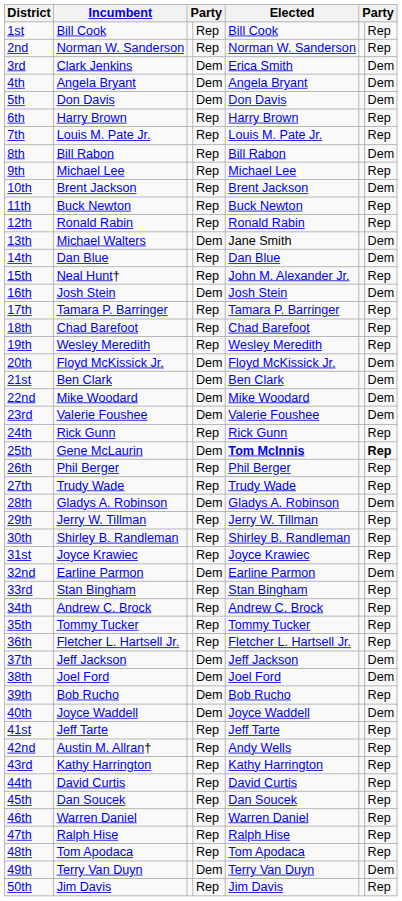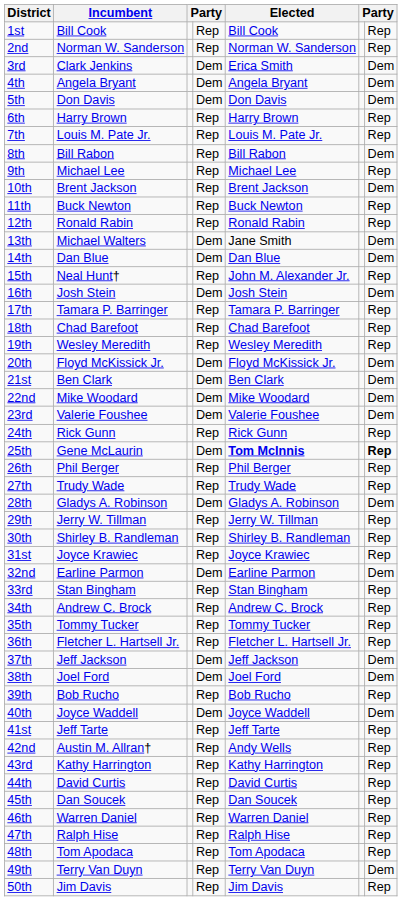14th | column 4: Rep -> Dem
39th | column 4: Dem -> Rep
49th | column 4: Dem -> Rep
